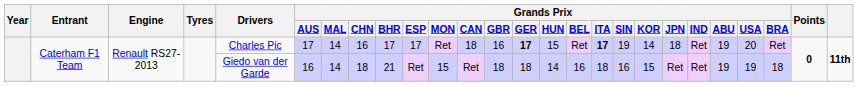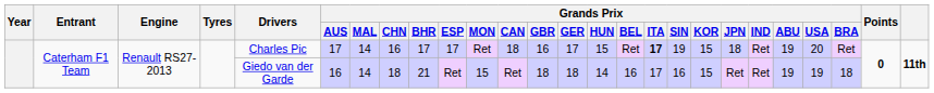row 3 | Grands Prix / GER: bold -> normal
row 3 | Grands Prix / KOR: 14 -> 15
row 4 | Grands Prix / ITA: 18 -> 17
